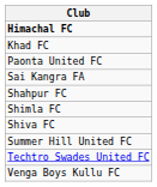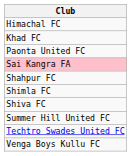row 2 | column 1: bold -> normal
row 5 | column 1: no background -> pink background
